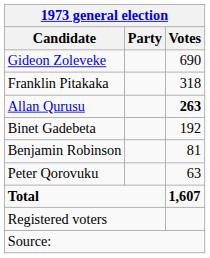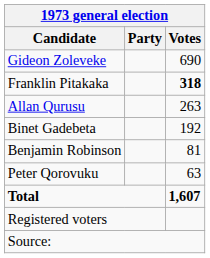Franklin Pitakaka | Votes: normal -> bold
Allan Qurusu | Votes: bold -> normal
